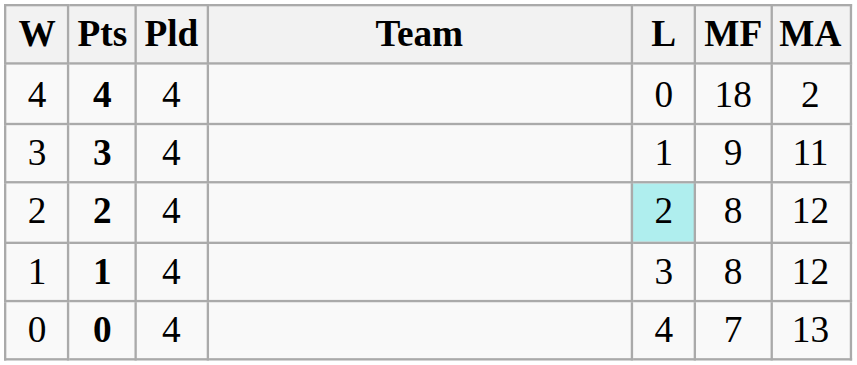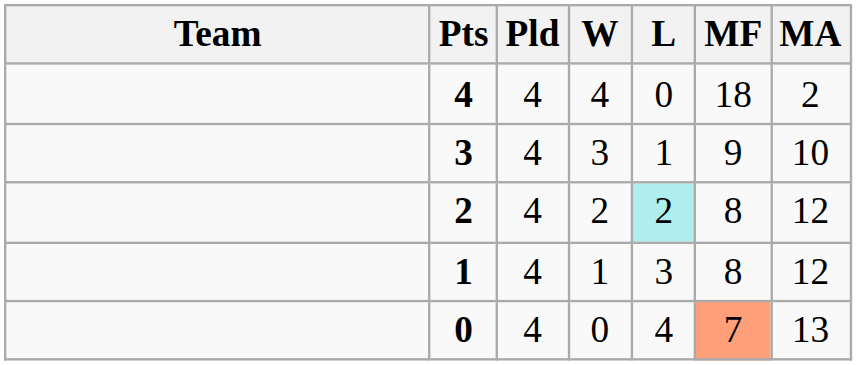columns swapped: Team <-> W
row 3 | MA: 11 -> 10
row 6 | MF: no background -> lightsalmon background
